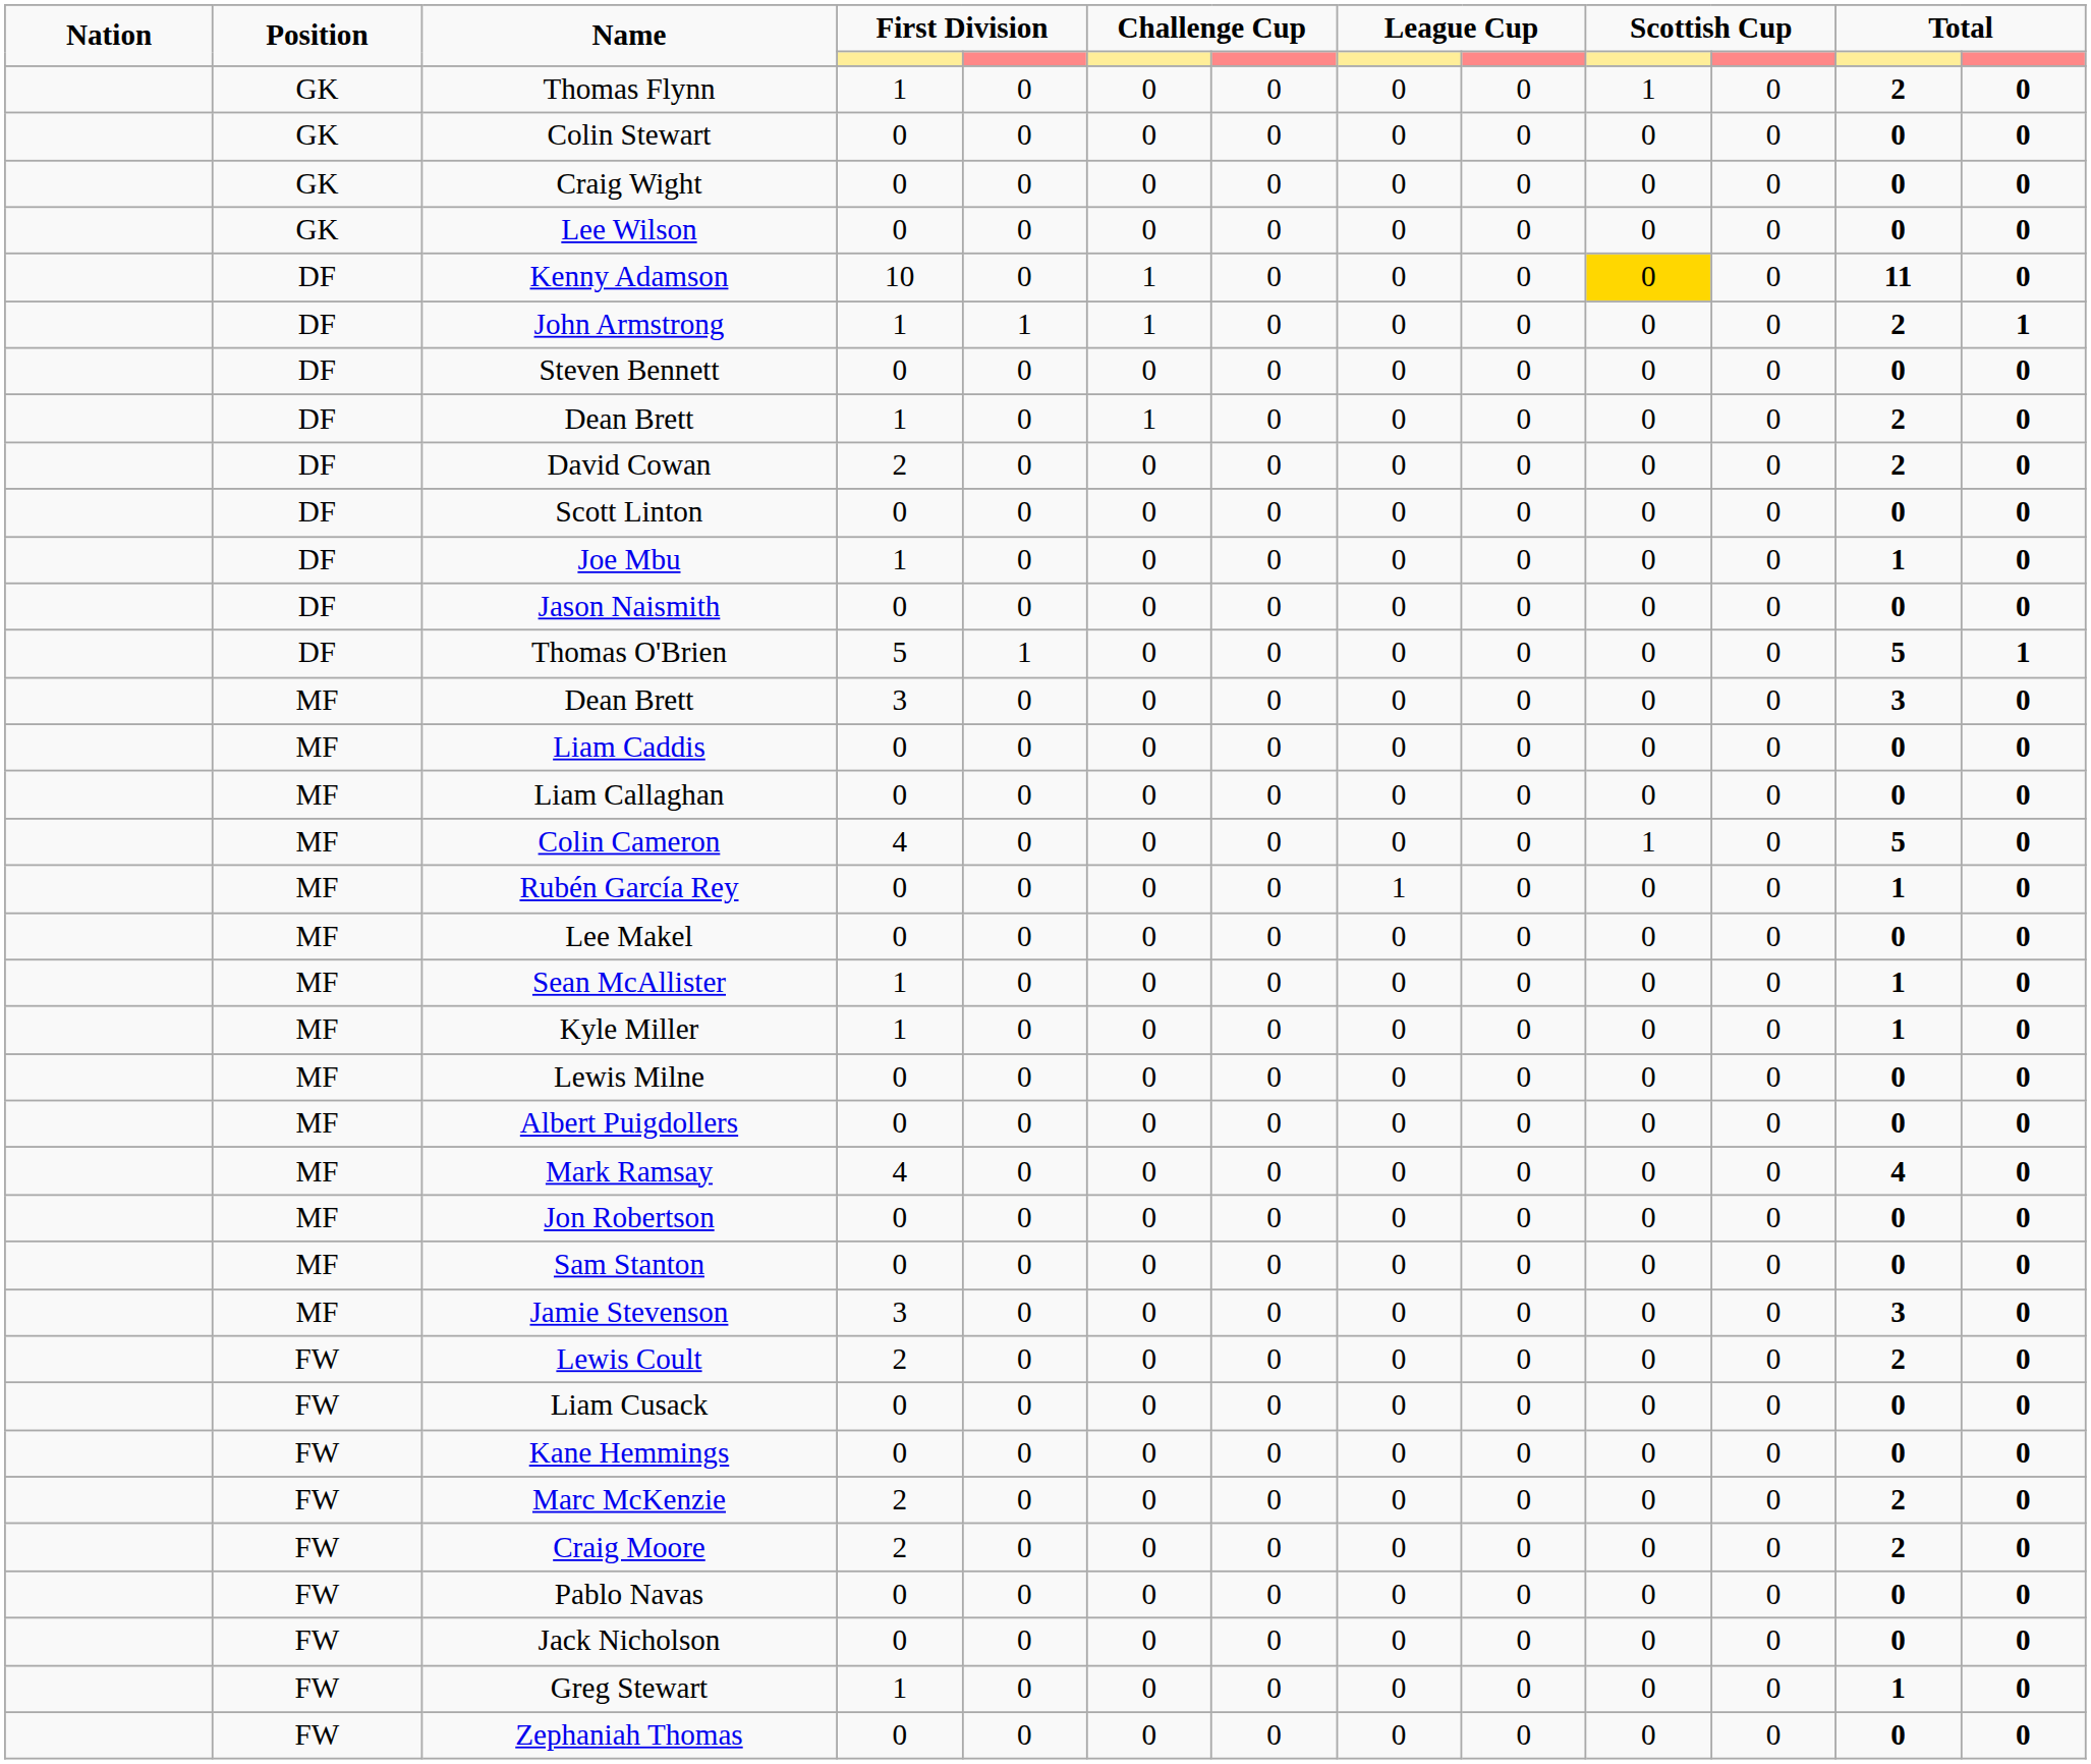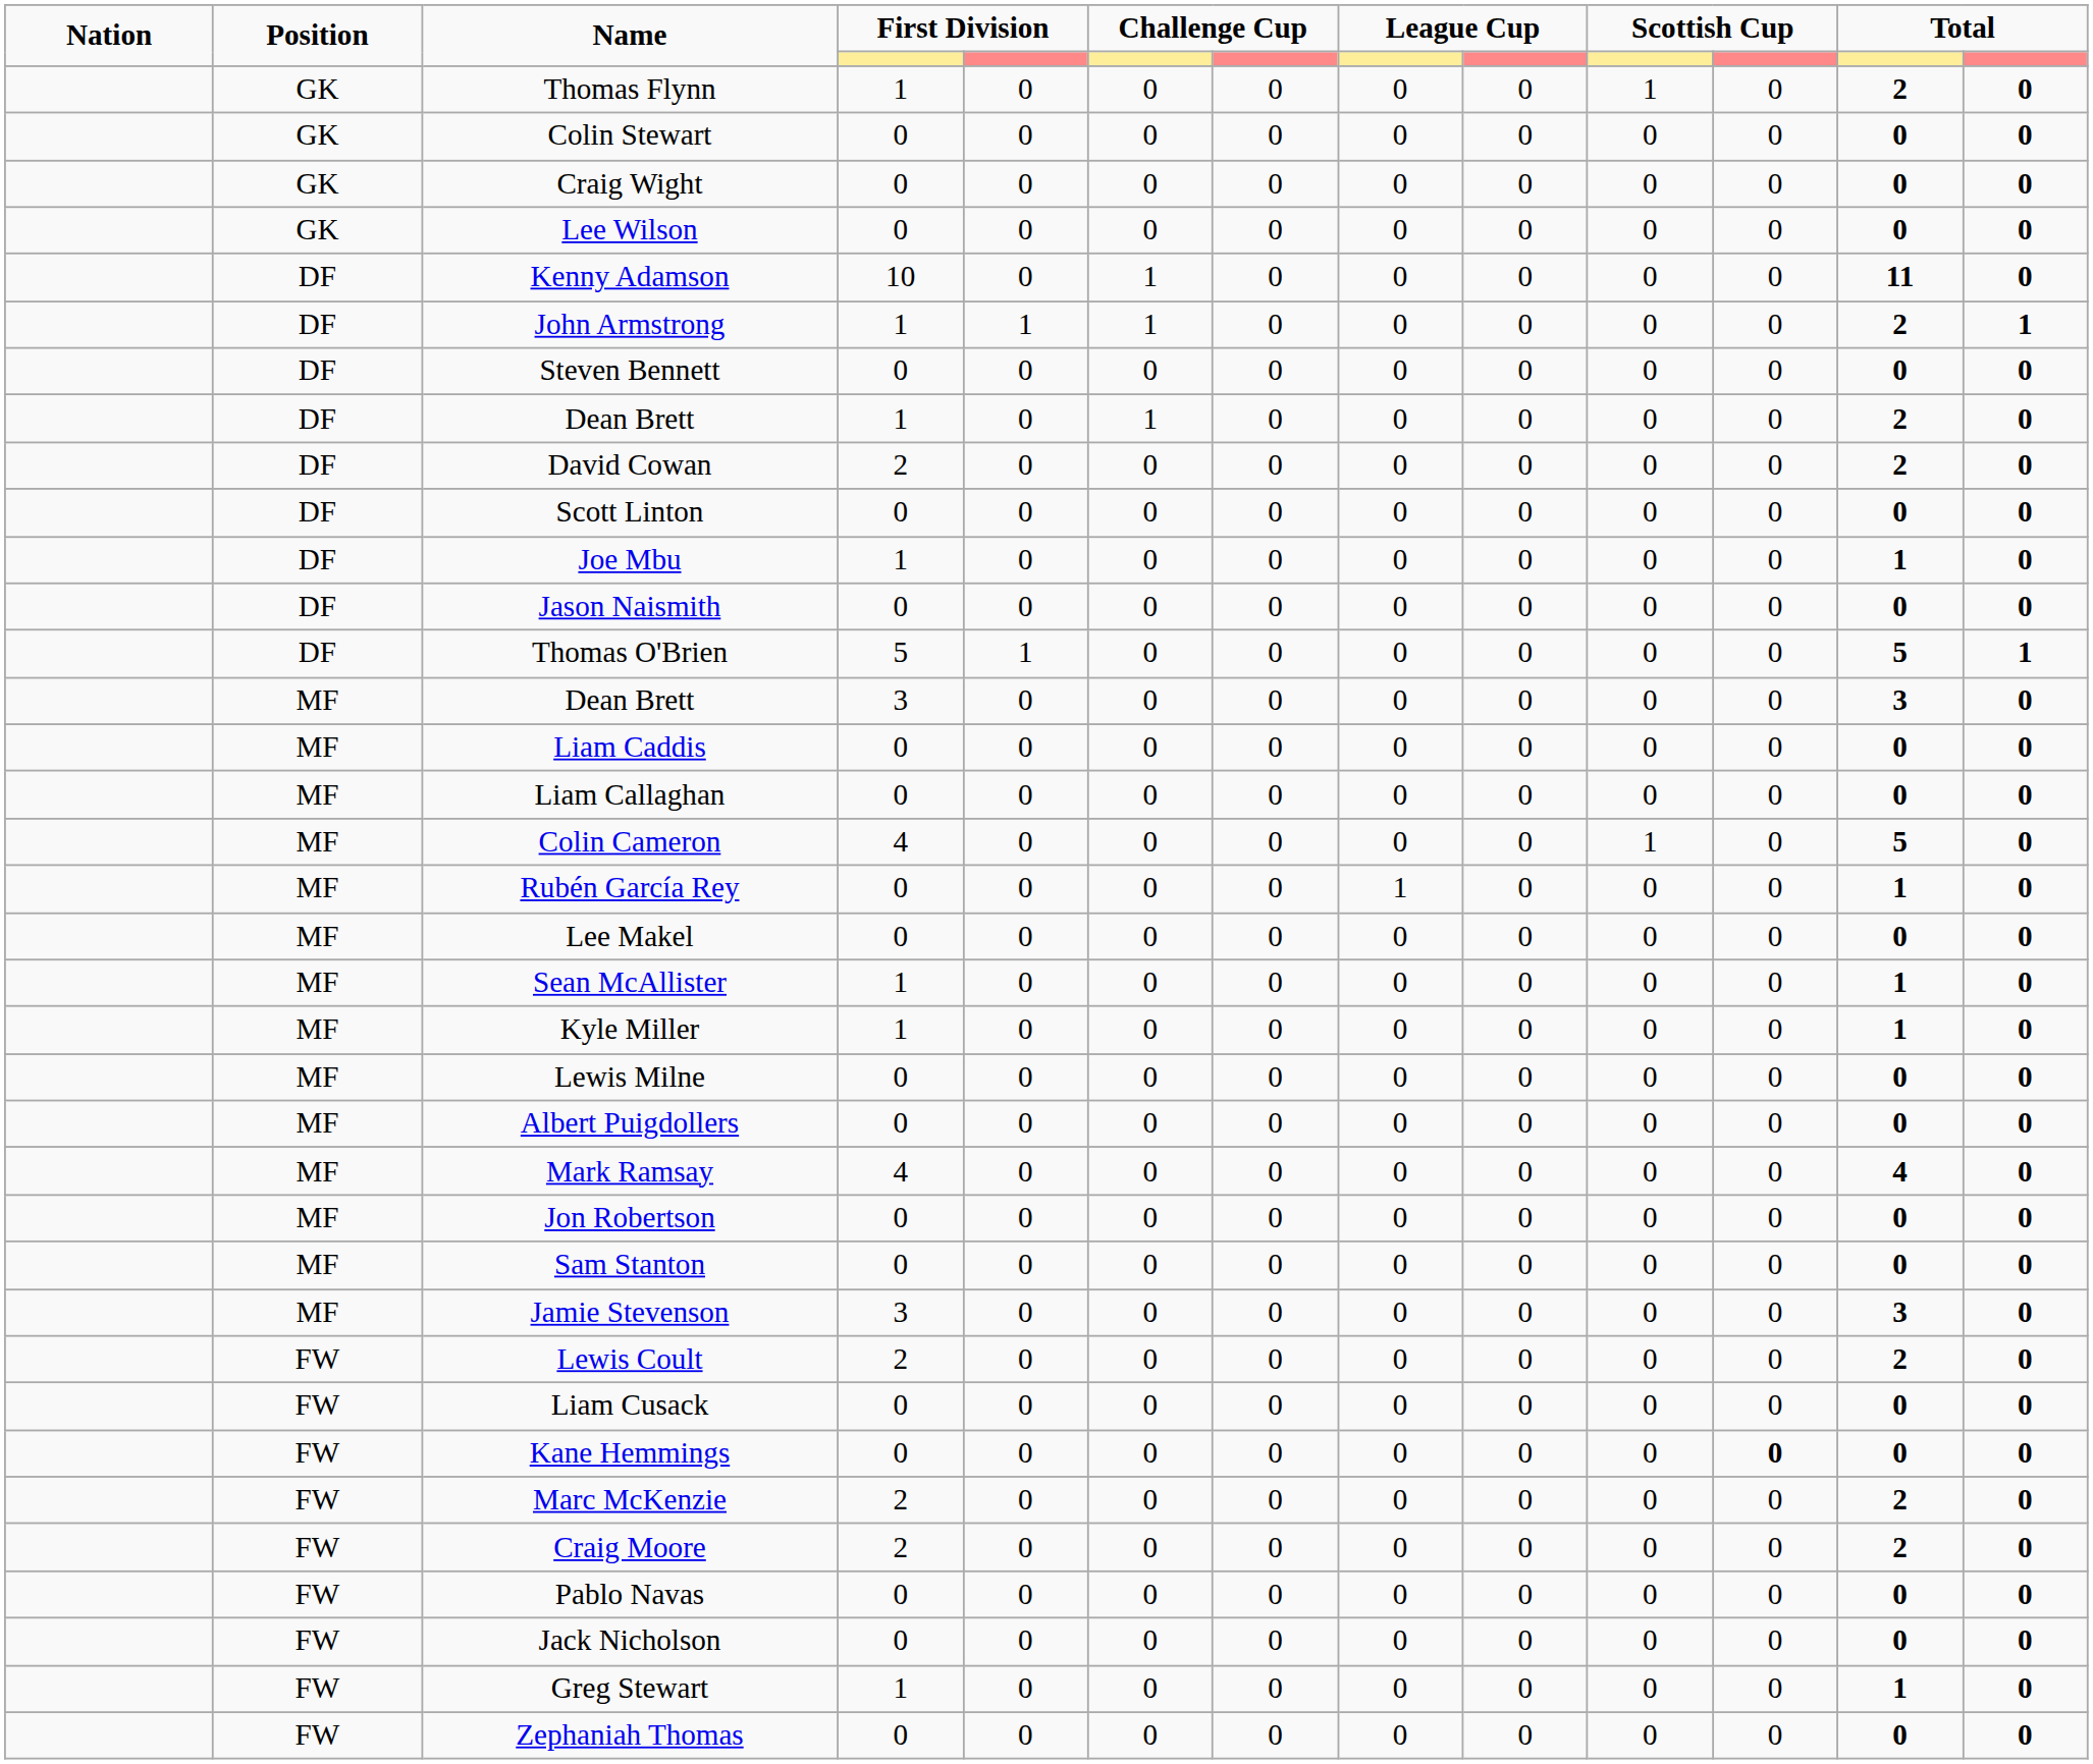Kenny Adamson | column 10: gold background -> no background
Kane Hemmings | column 11: normal -> bold
